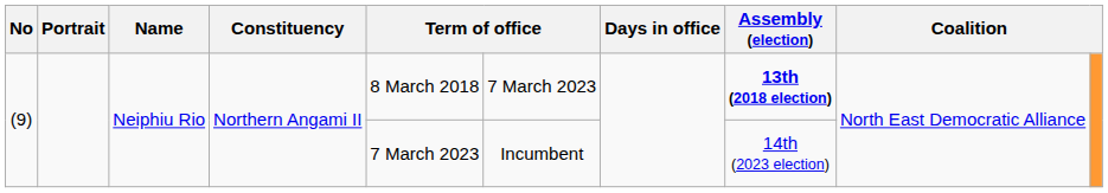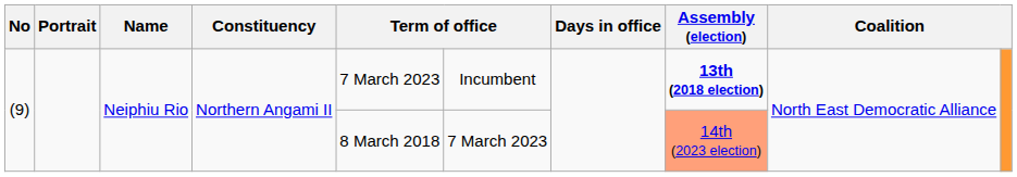row 2 | column 5: 8 March 2018 -> 7 March 2023
row 2 | column 6: 7 March 2023 -> Incumbent
row 3 | column 5: 7 March 2023 -> 8 March 2018
row 3 | column 6: Incumbent -> 7 March 2023
row 3 | Assembly (election): no background -> lightsalmon background
